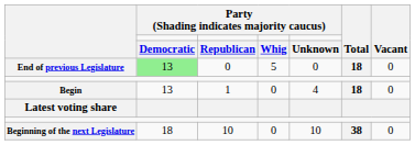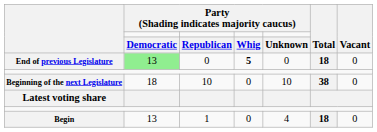End of previous Legislature | column 4: normal -> bold
rows swapped: Begin <-> Beginning of the next Legislature
